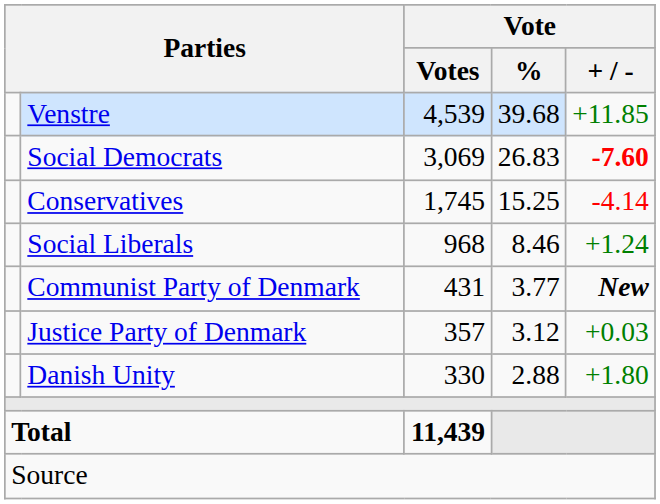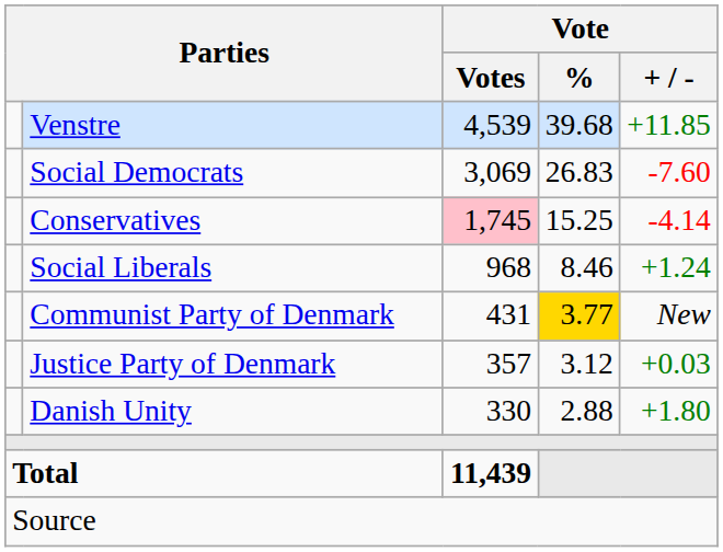Social Democrats | Vote / + / -: bold -> normal
Conservatives | Vote / Votes: no background -> pink background
Communist Party of Denmark | Vote / %: no background -> gold background
Communist Party of Denmark | Vote / + / -: bold -> normal
